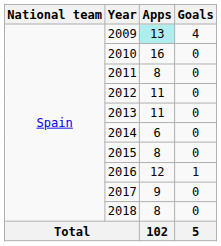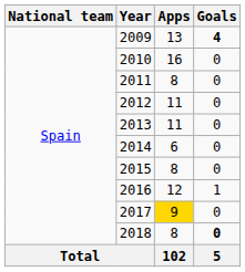2009 | Apps: paleturquoise background -> no background
2009 | Goals: normal -> bold
2017 | Apps: no background -> gold background
2018 | Goals: normal -> bold
